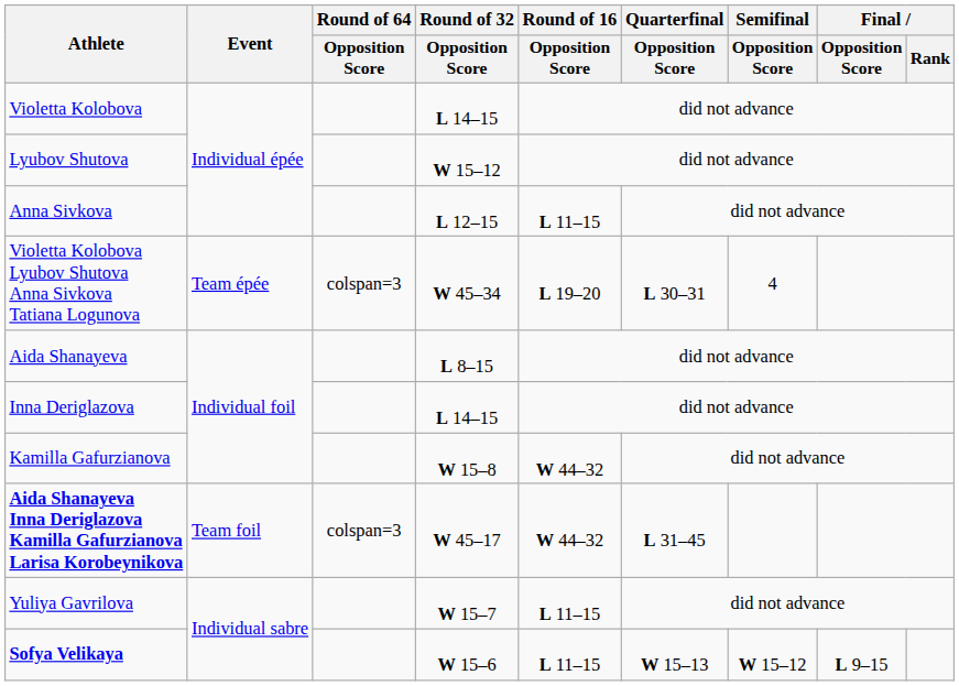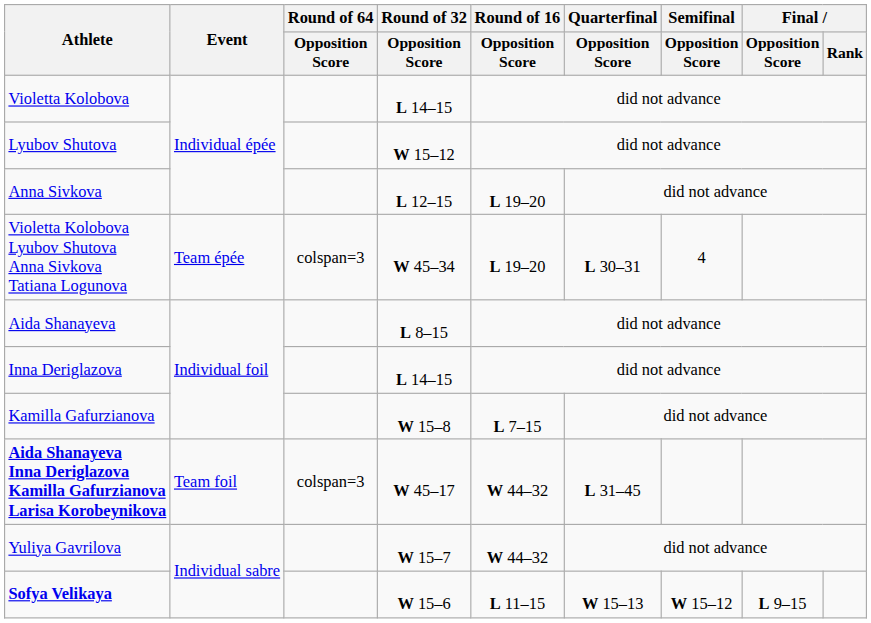Anna Sivkova | Round of 16 / Opposition Score: L 11–15 -> L 19–20
Kamilla Gafurzianova | Round of 16 / Opposition Score: W 44–32 -> L 7–15
Yuliya Gavrilova | Round of 16 / Opposition Score: L 11–15 -> W 44–32
